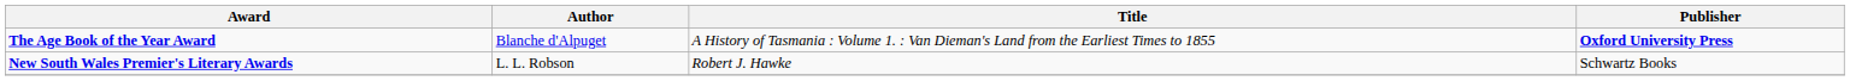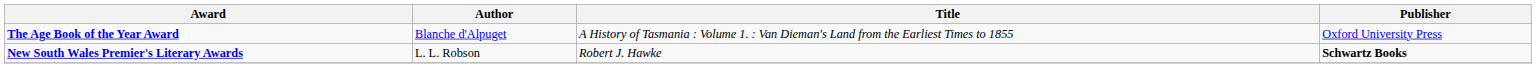The Age Book of the Year Award | Publisher: bold -> normal
New South Wales Premier's Literary Awards | Publisher: normal -> bold
